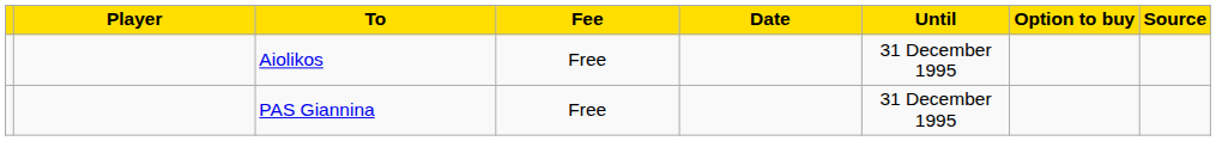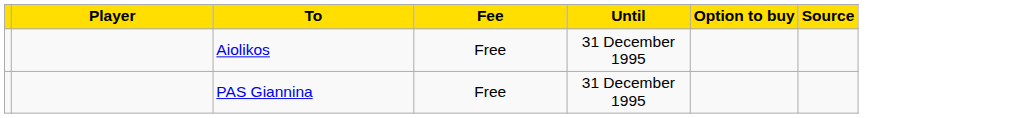- column: Date
